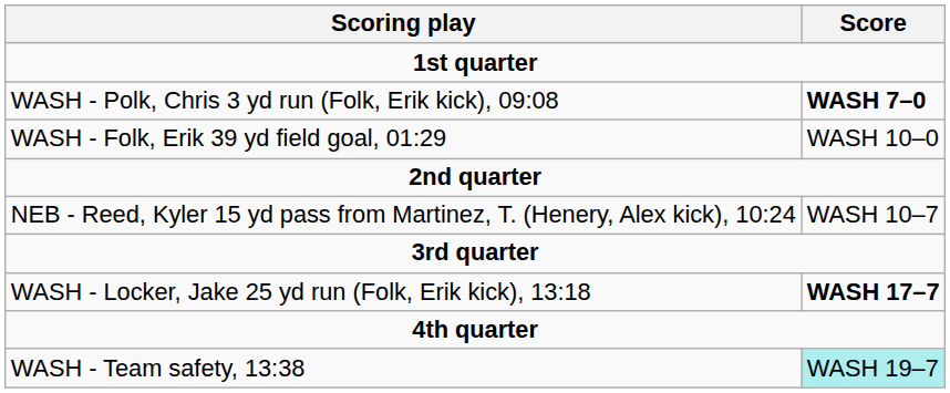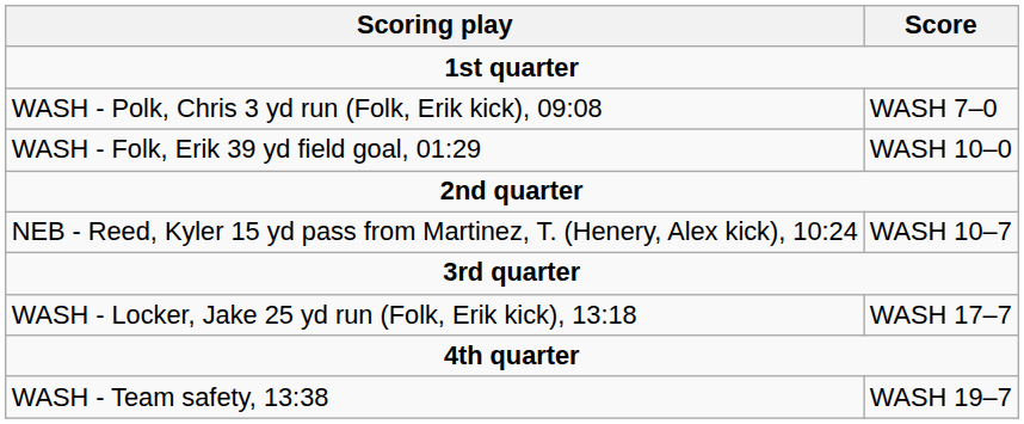WASH - Polk, Chris 3 yd run (Folk, Erik kick), 09:08 | Score: bold -> normal
WASH - Locker, Jake 25 yd run (Folk, Erik kick), 13:18 | Score: bold -> normal
WASH - Team safety, 13:38 | Score: paleturquoise background -> no background
